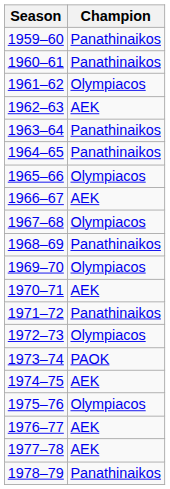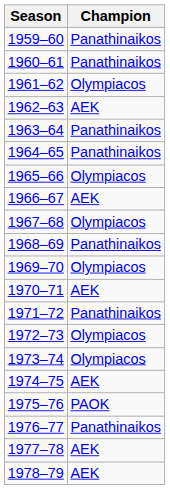1973–74 | Champion: PAOK -> Olympiacos
1975–76 | Champion: Olympiacos -> PAOK
1976–77 | Champion: AEK -> Panathinaikos
1978–79 | Champion: Panathinaikos -> AEK
